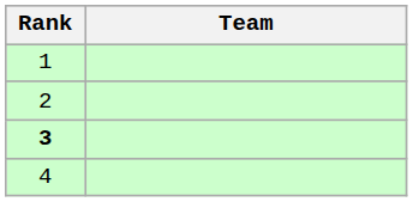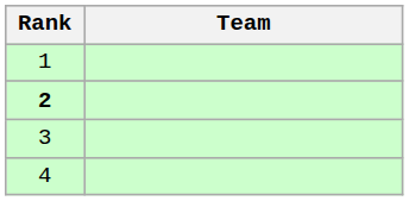2 | Rank: normal -> bold
3 | Rank: bold -> normal
